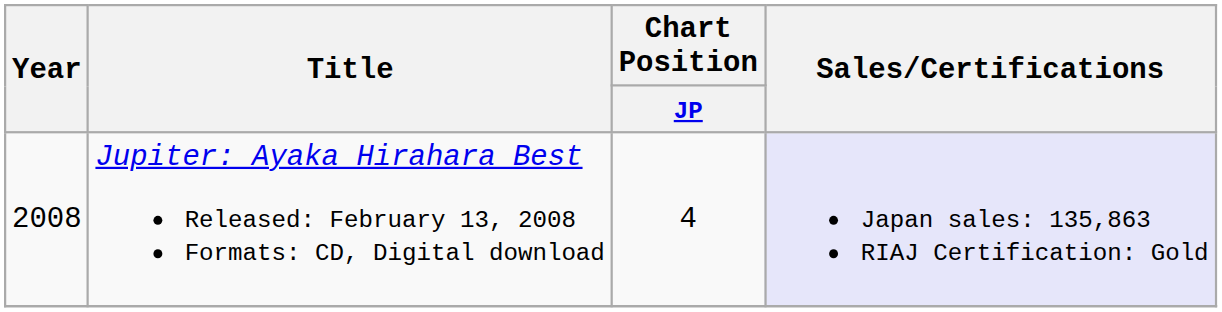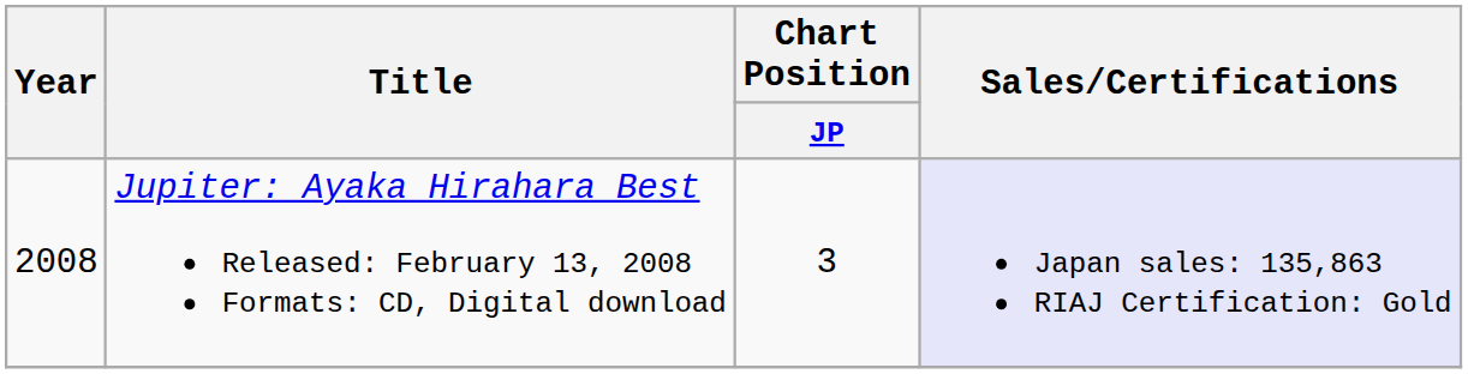row 3 | Chart Position / JP: 4 -> 3
